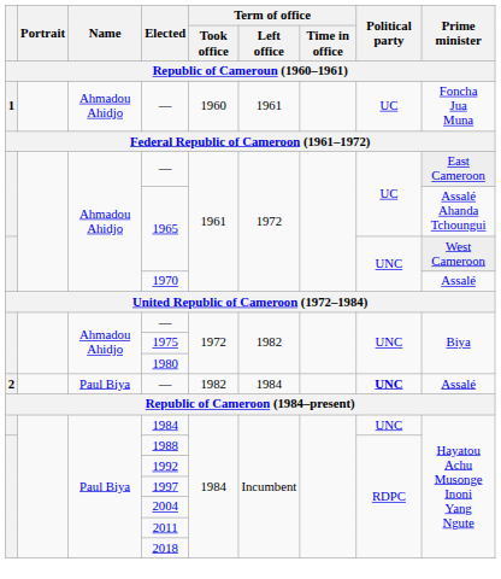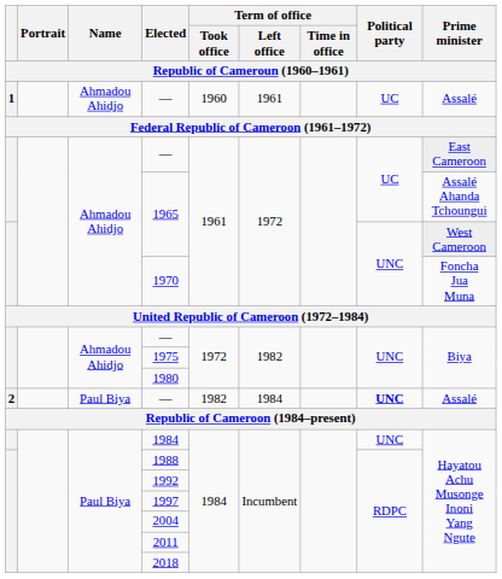1 / — | Prime minister: Foncha Jua Muna -> Assalé
1970 | Prime minister: Assalé -> Foncha Jua Muna
